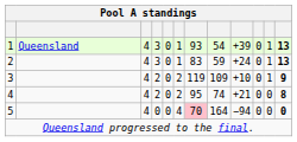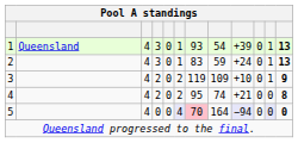5 | column 6: no background -> lavender background
5 | column 9: no background -> lavender background
5 | column 11: no background -> lavender background
